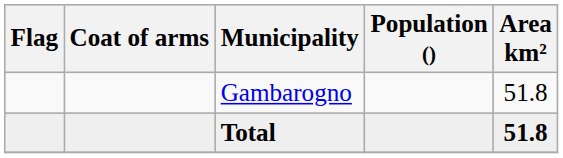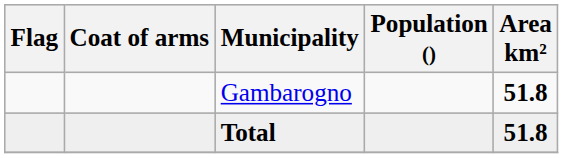Gambarogno | Area km²: normal -> bold
